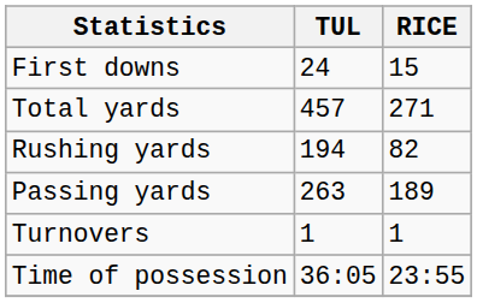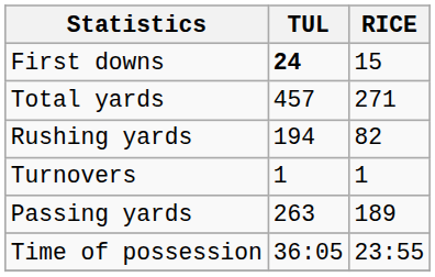First downs | TUL: normal -> bold
rows swapped: Passing yards <-> Turnovers
